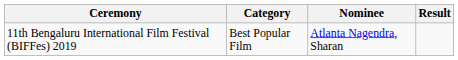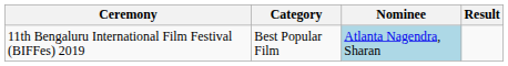11th Bengaluru International Film Festival (BIFFes) 2019 | Nominee: no background -> lightblue background
